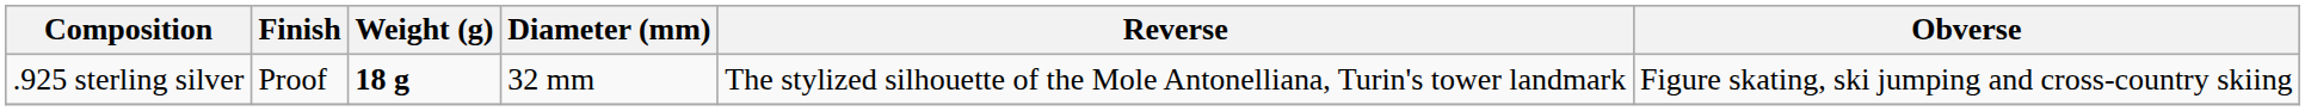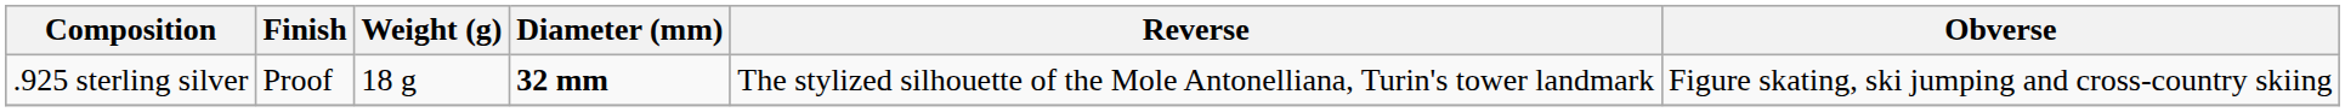.925 sterling silver | Weight (g): bold -> normal
.925 sterling silver | Diameter (mm): normal -> bold
